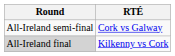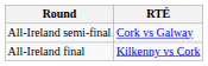row 3 | Round: lightgrey background -> no background
